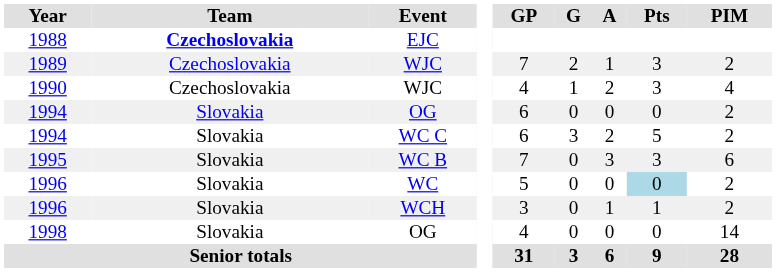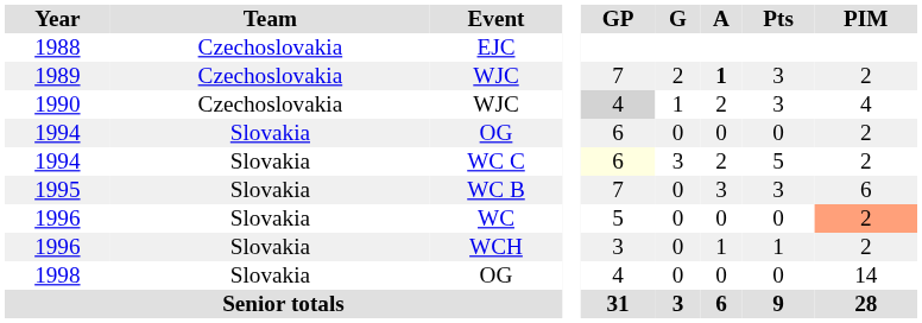1988 | Team: bold -> normal
1989 | A: normal -> bold
1990 | GP: no background -> lightgrey background
1994 / WC C | GP: no background -> lightyellow background
1996 / WC | Pts: lightblue background -> no background
1996 / WC | PIM: no background -> lightsalmon background
